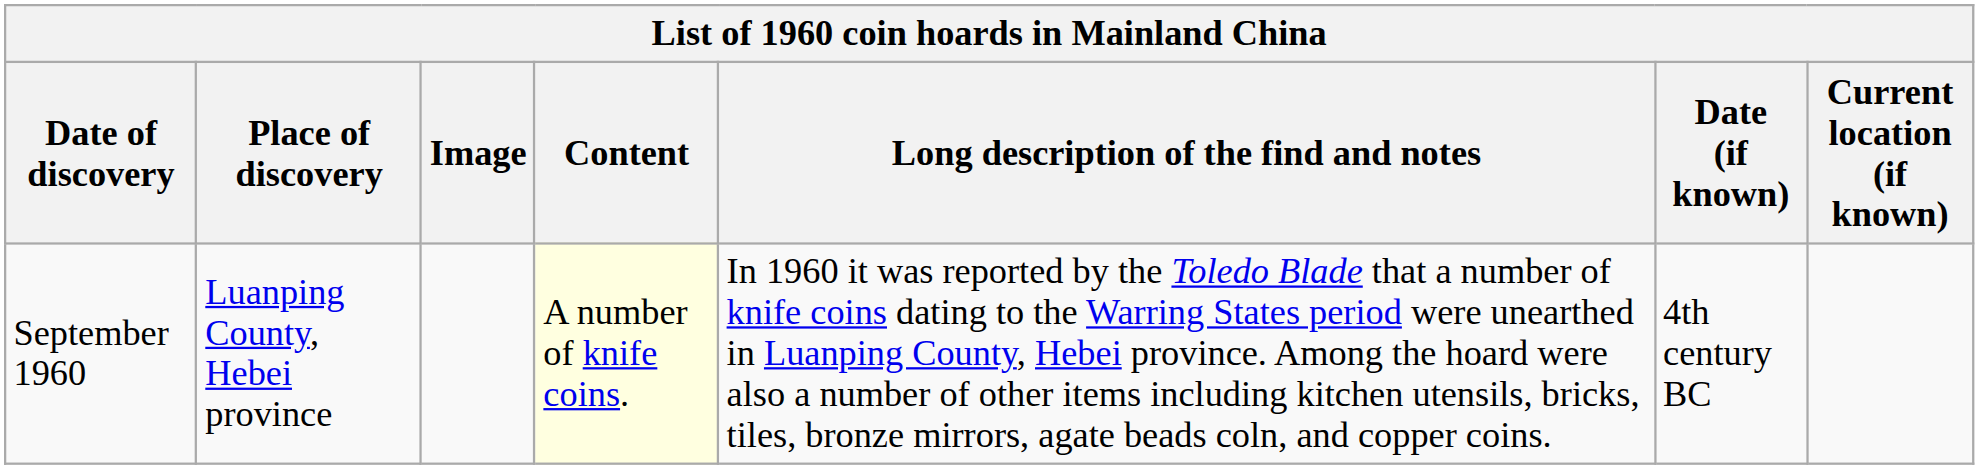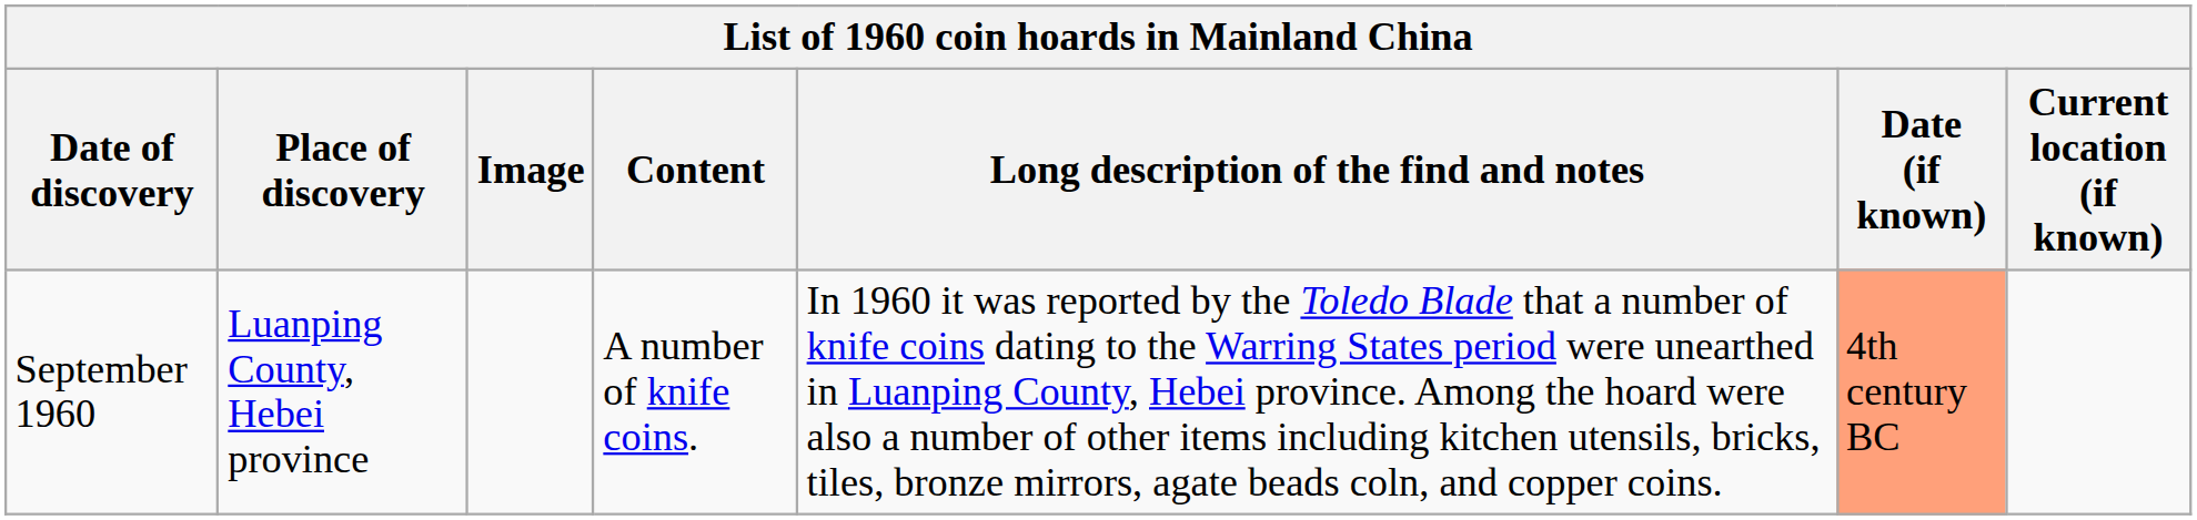September 1960 | Content: lightyellow background -> no background
September 1960 | Date (if known): no background -> lightsalmon background
